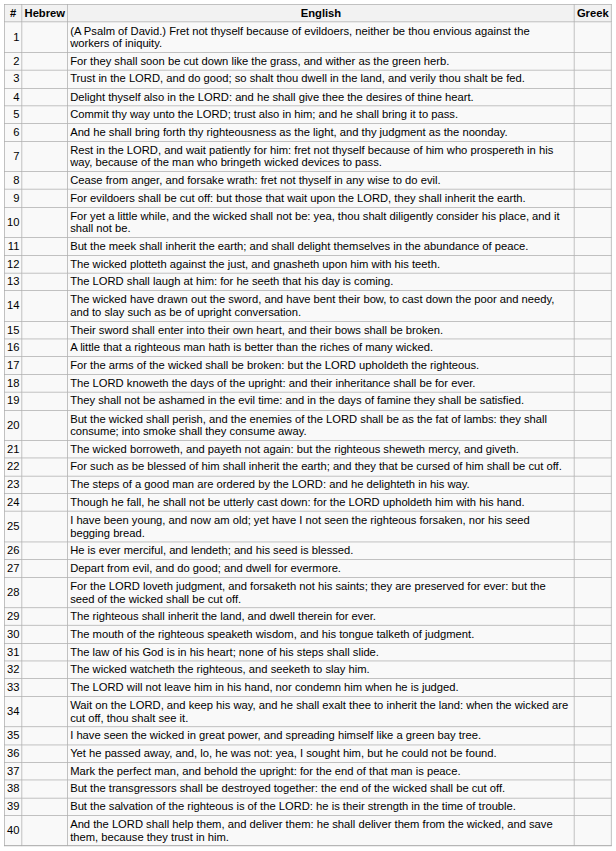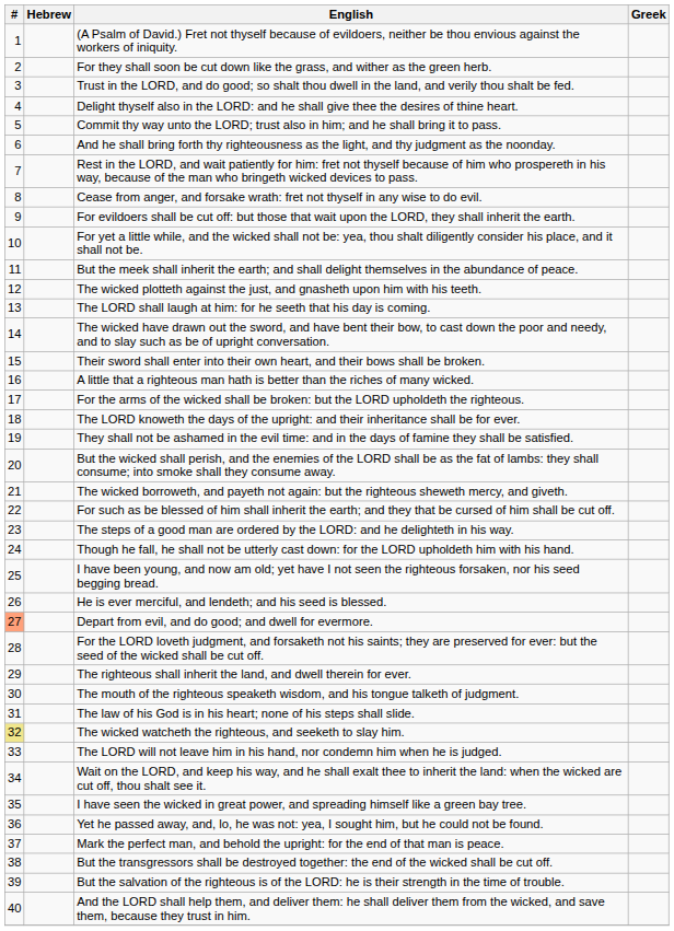Depart from evil, and do good; and dwell for evermore. | #: no background -> lightsalmon background
The wicked watcheth the righteous, and seeketh to slay him. | #: no background -> khaki background
